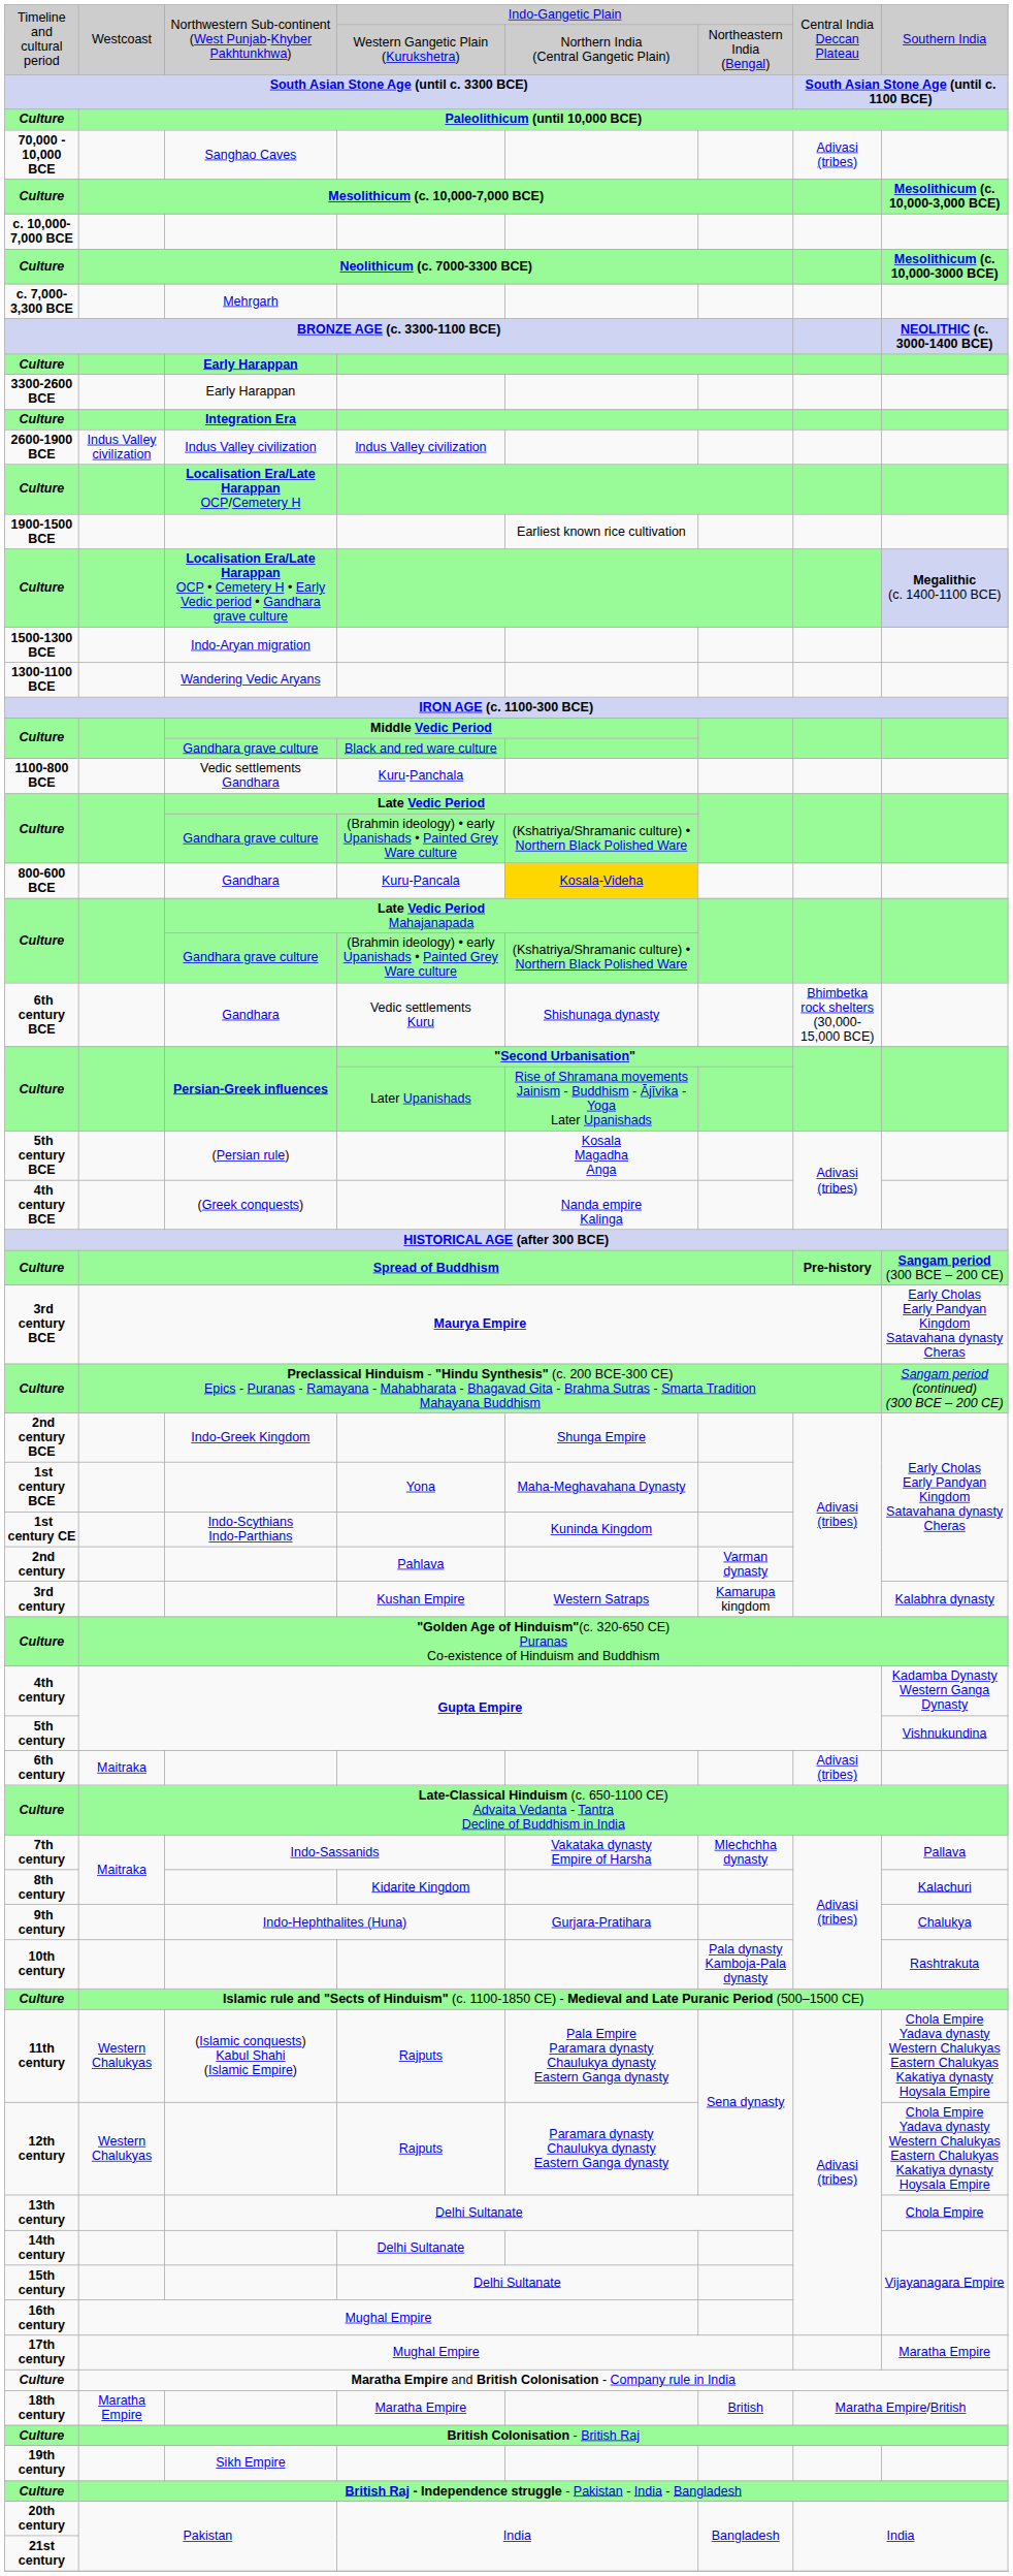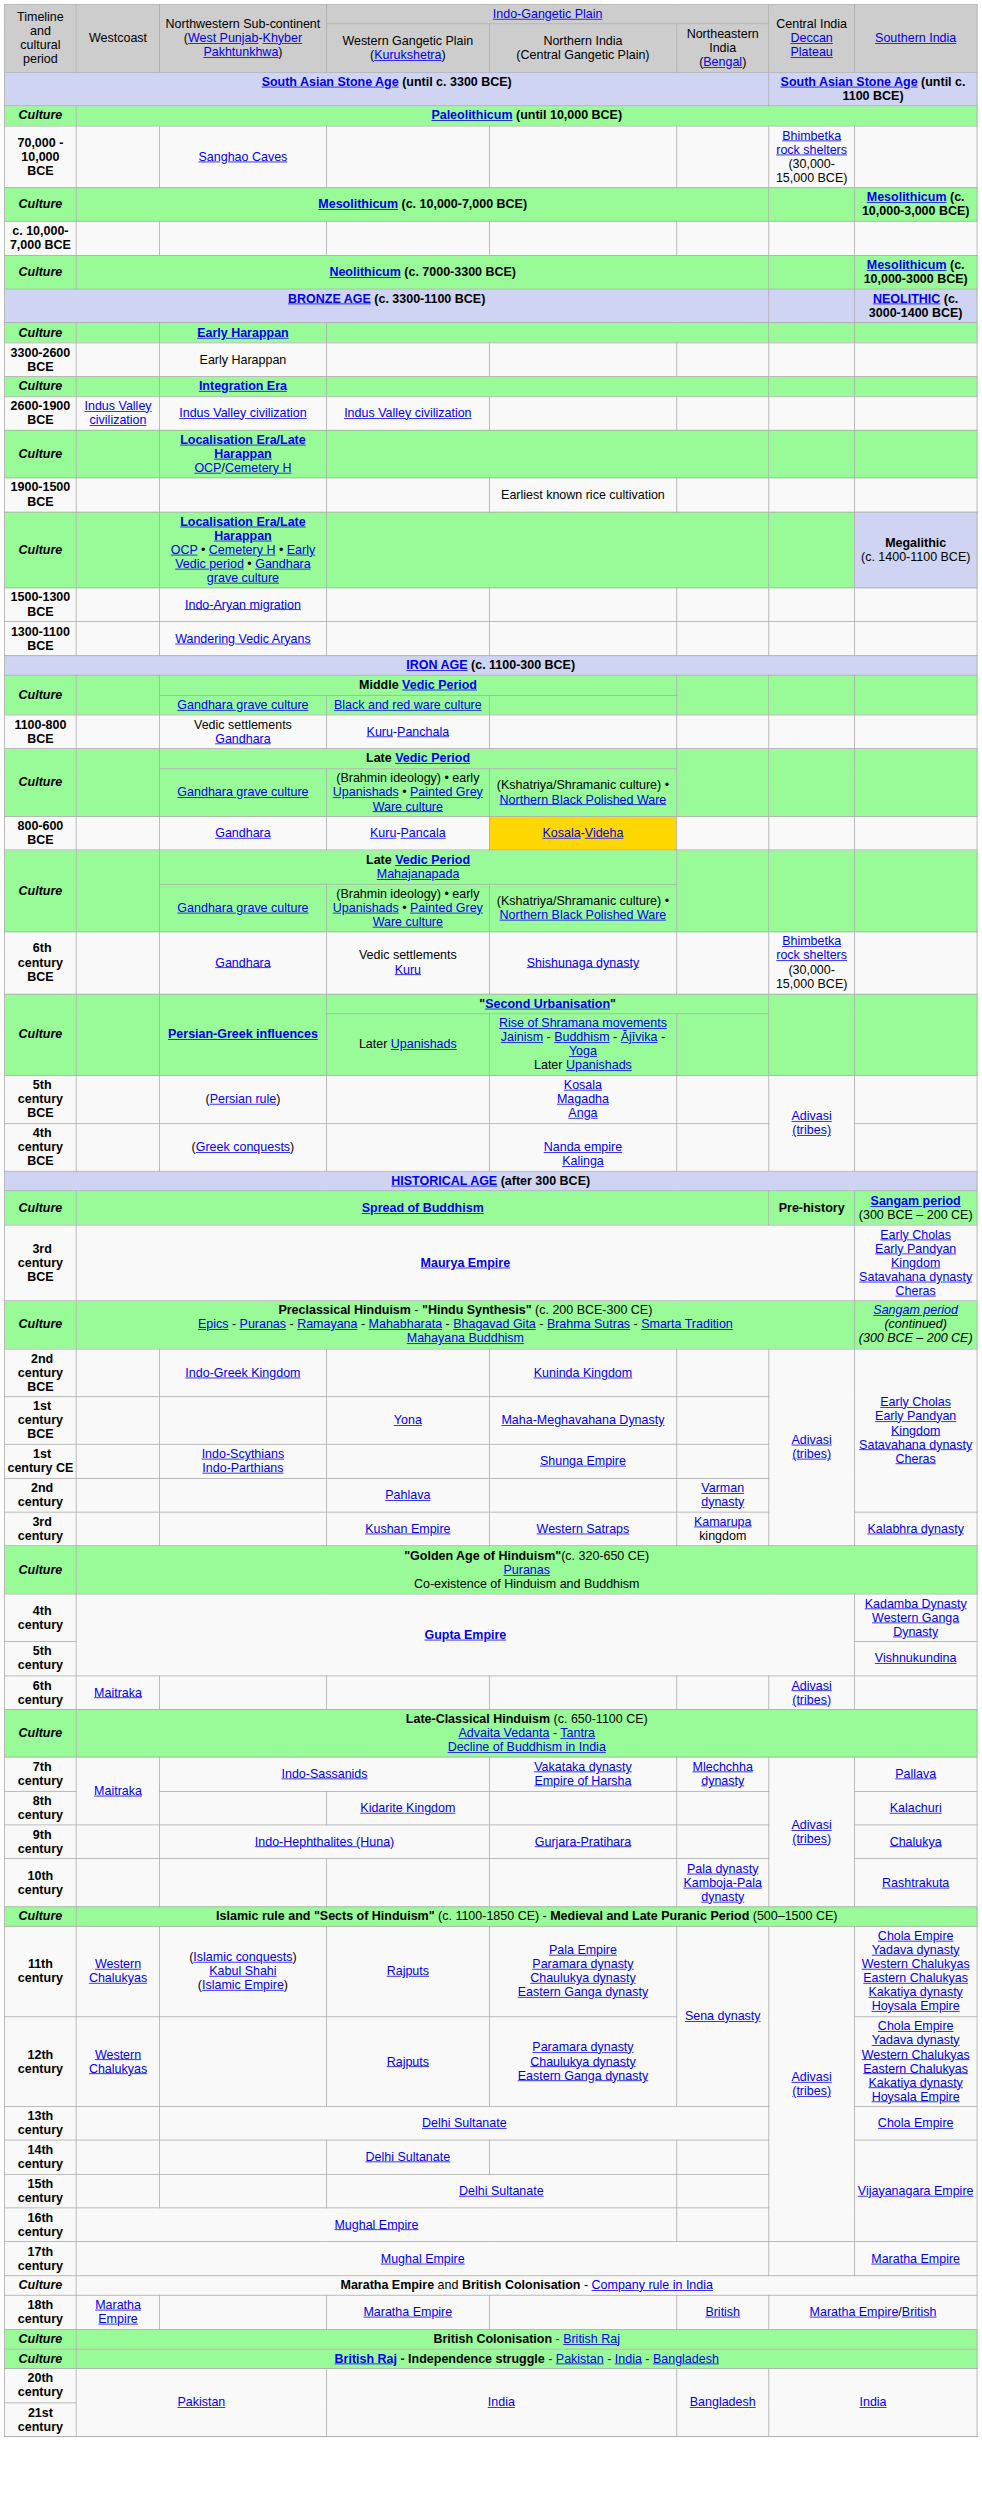Sanghao Caves | column 7: Adivasi (tribes) -> Bhimbetka rock shelters (30,000-15,000 BCE)
- row: c. 7,000-3,300 BCE | Mehrgarh
Indo-Greek Kingdom | column 5: Shunga Empire -> Kuninda Kingdom
Indo-Scythians Indo-Parthians | column 5: Kuninda Kingdom -> Shunga Empire
- row: 19th century | Sikh Empire
